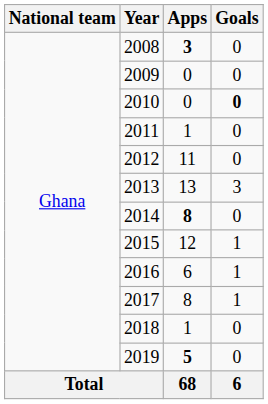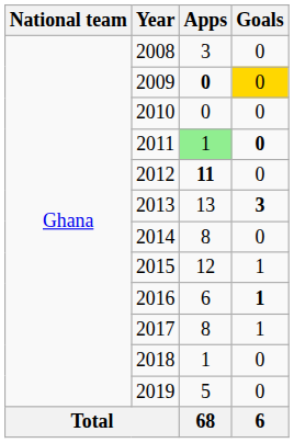2008 | Apps: bold -> normal
2009 | Apps: normal -> bold
2009 | Goals: no background -> gold background
2010 | Goals: bold -> normal
2011 | Apps: no background -> lightgreen background
2011 | Goals: normal -> bold
2012 | Apps: normal -> bold
2013 | Goals: normal -> bold
2014 | Apps: bold -> normal
2016 | Goals: normal -> bold
2019 | Apps: bold -> normal
